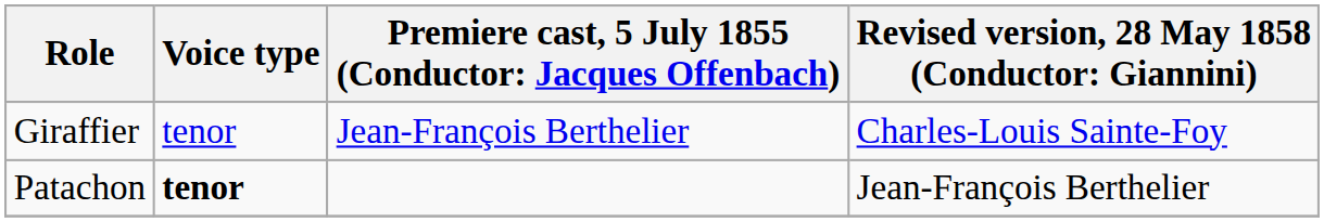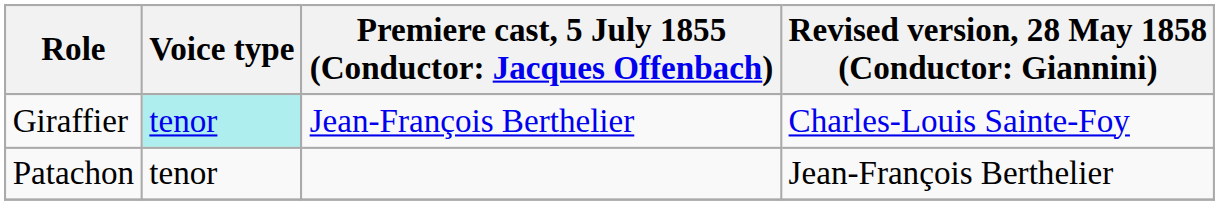Giraffier | Voice type: no background -> paleturquoise background
Patachon | Voice type: bold -> normal
